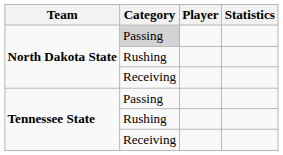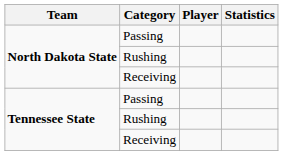North Dakota State / Passing | Category: lightgrey background -> no background
